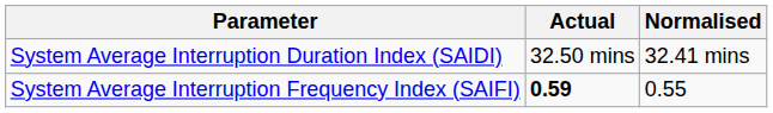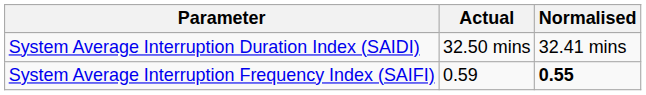row 3 | Actual: bold -> normal
row 3 | Normalised: normal -> bold
